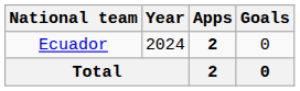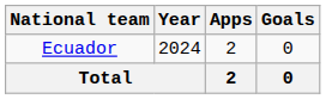Ecuador | Apps: bold -> normal
